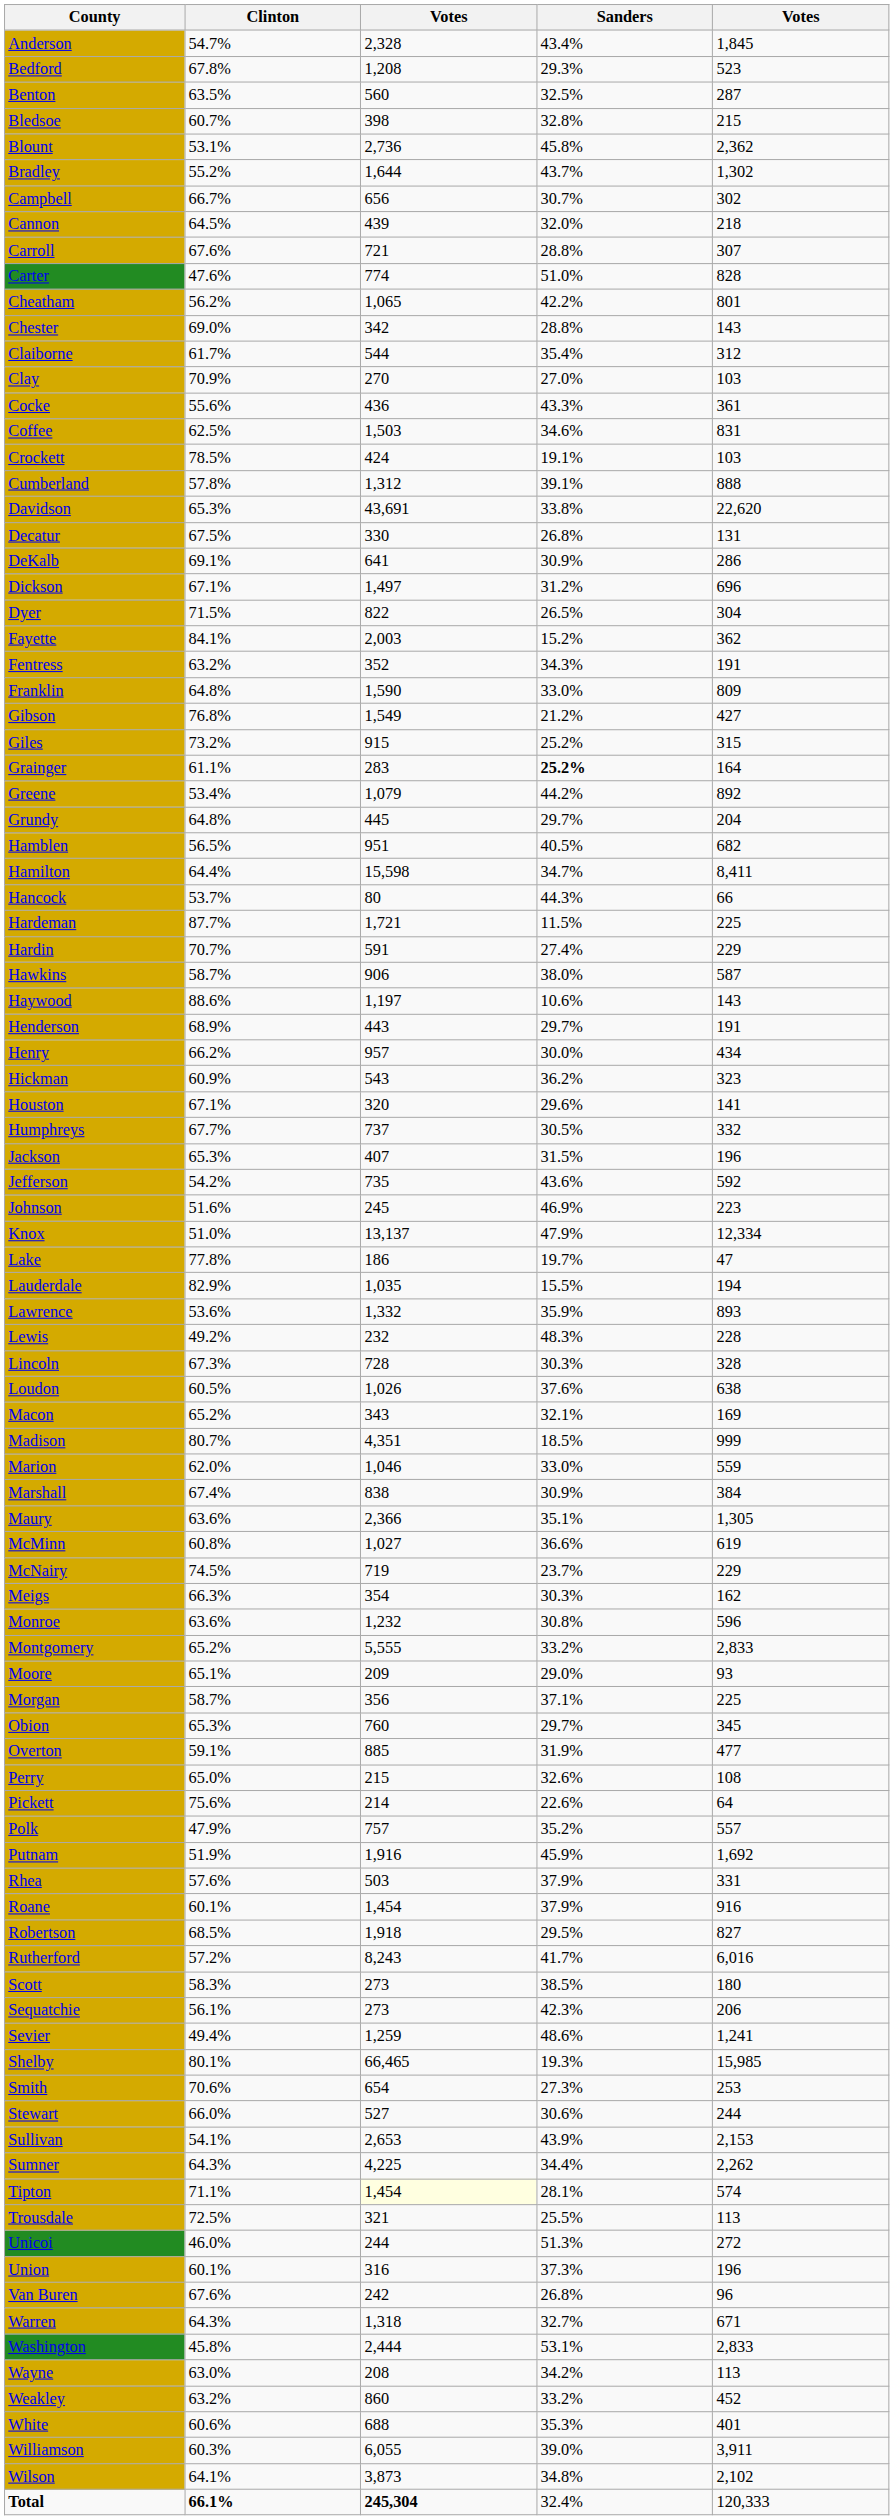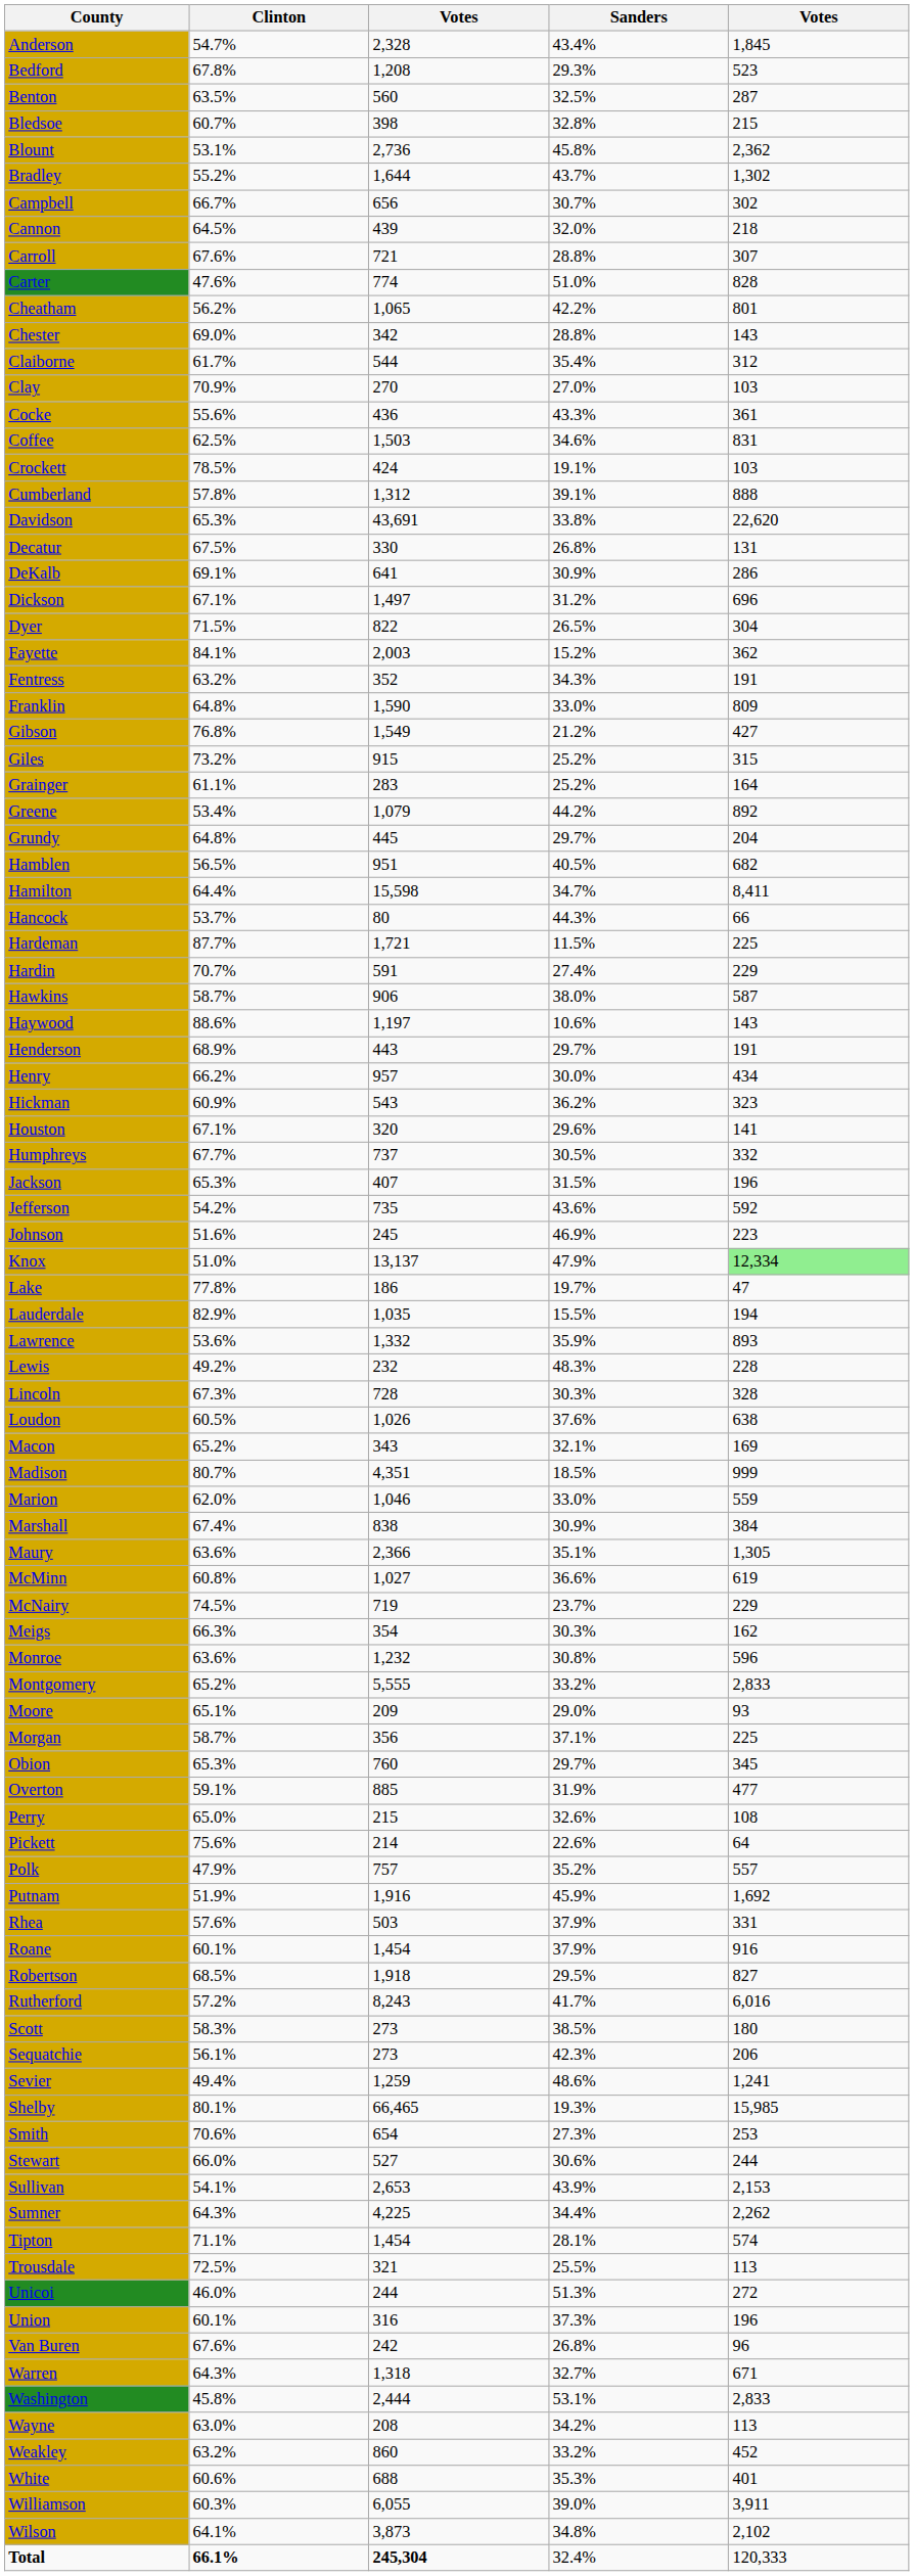Grainger | Sanders: bold -> normal
Knox | column 5: no background -> lightgreen background
Tipton | column 3: lightyellow background -> no background
